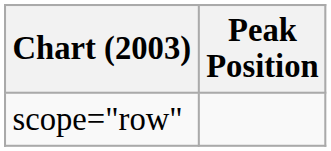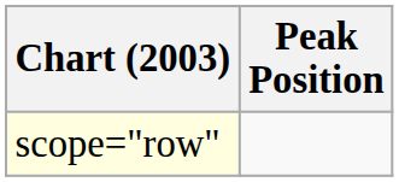scope="row" | Chart (2003): no background -> lightyellow background
